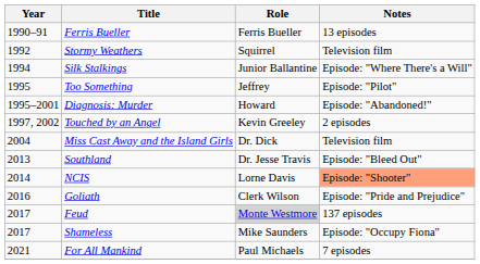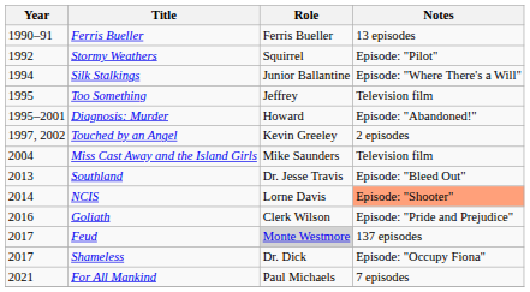Stormy Weathers | Notes: Television film -> Episode: "Pilot"
Too Something | Notes: Episode: "Pilot" -> Television film
Miss Cast Away and the Island Girls | Role: Dr. Dick -> Mike Saunders
Shameless | Role: Mike Saunders -> Dr. Dick
